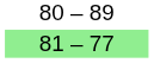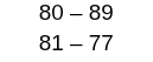81 – 77 | column 1: lightgreen background -> no background
